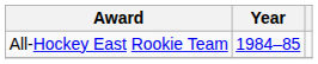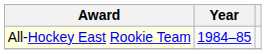row 2 | Award: no background -> lightyellow background
